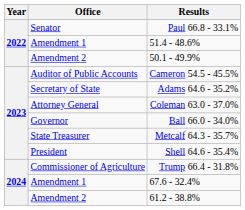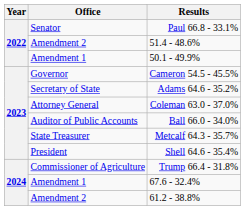51.4 - 48.6% | Office: Amendment 1 -> Amendment 2
50.1 - 49.9% | Office: Amendment 2 -> Amendment 1
Cameron 54.5 - 45.5% | Office: Auditor of Public Accounts -> Governor
Ball 66.0 - 34.0% | Office: Governor -> Auditor of Public Accounts
